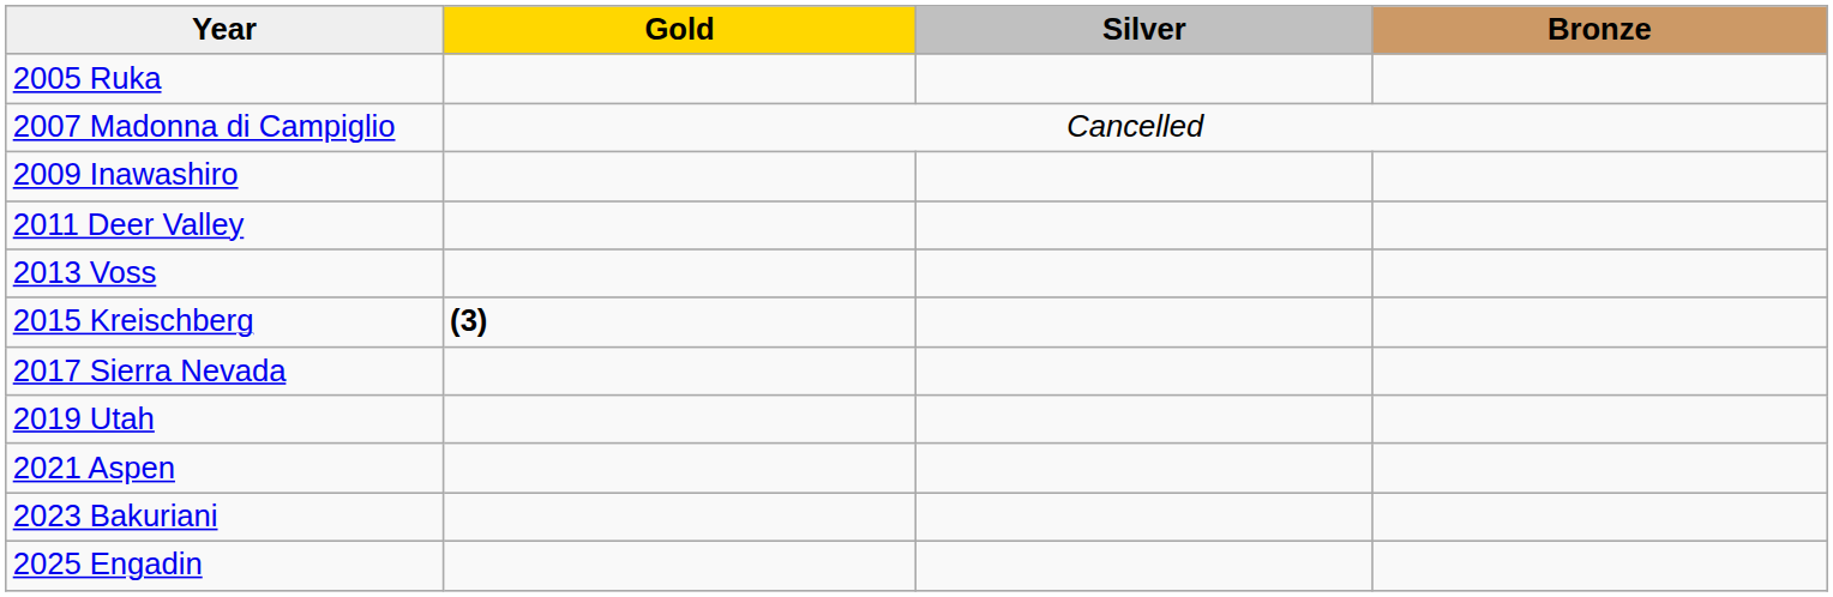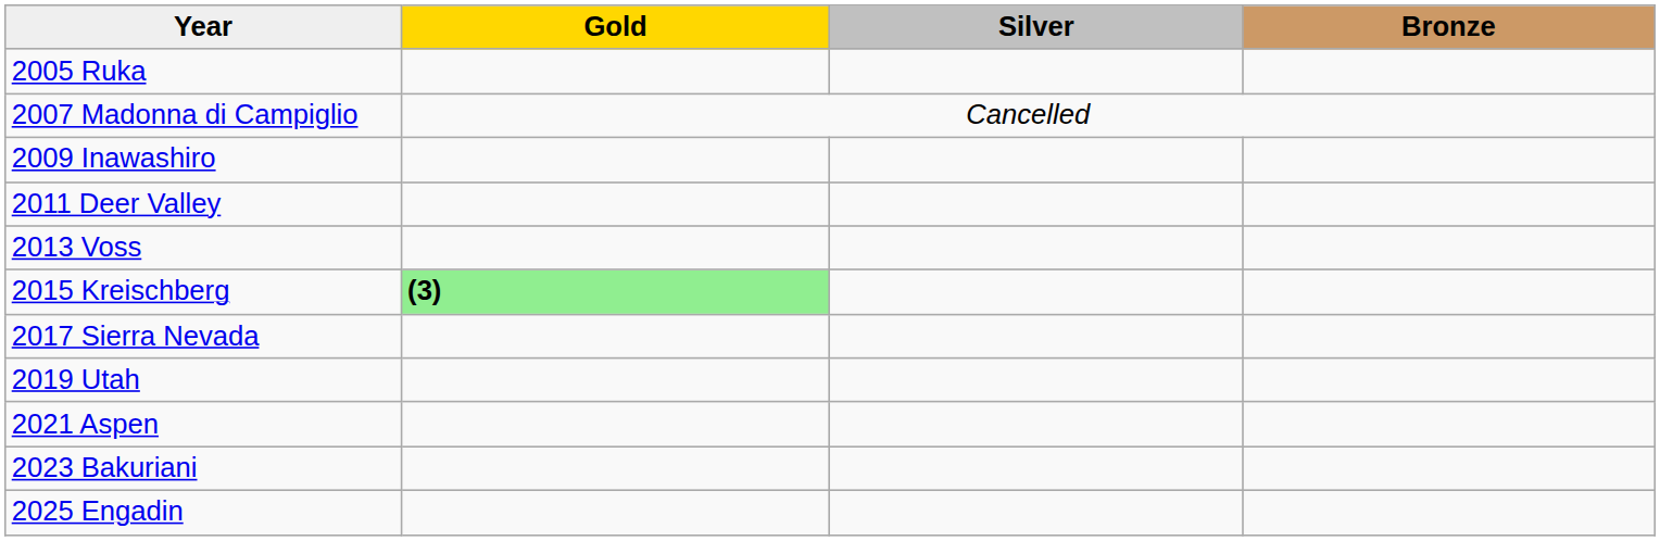2015 Kreischberg | Gold: no background -> lightgreen background
